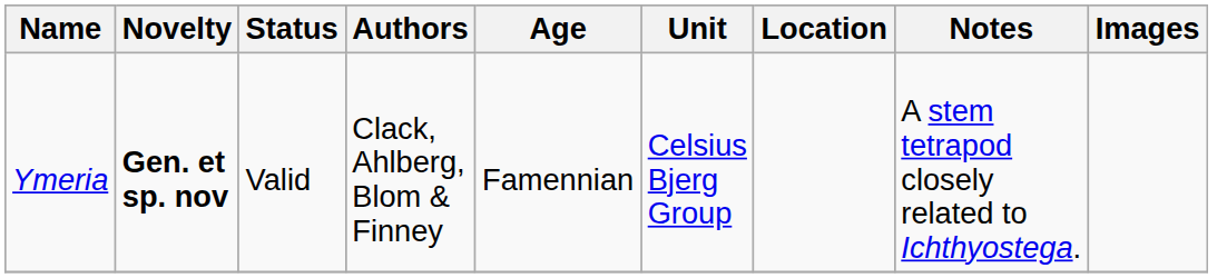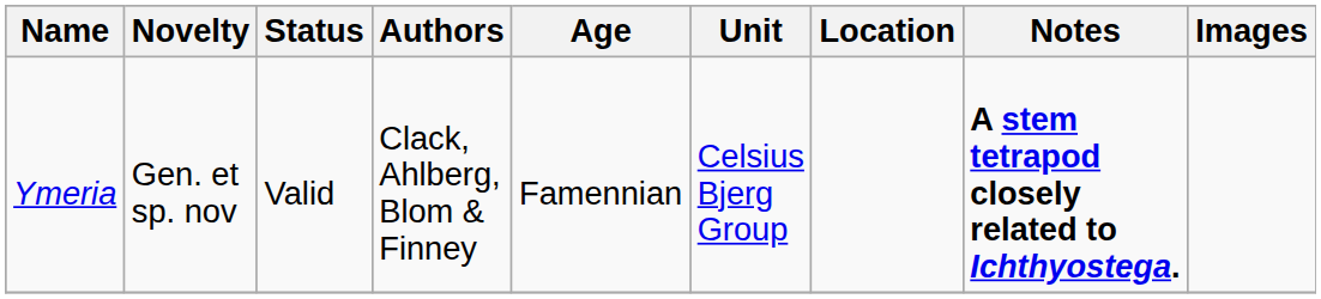Ymeria | Novelty: bold -> normal
Ymeria | Notes: normal -> bold
